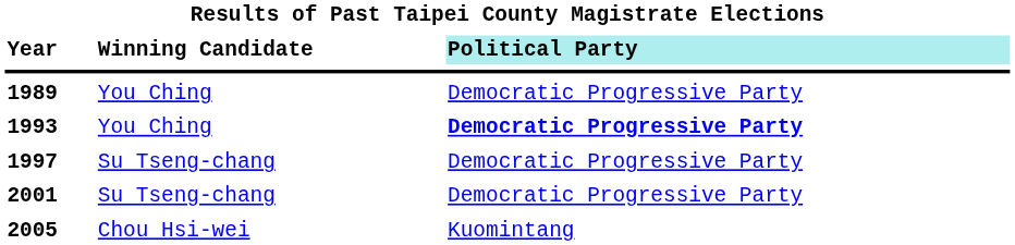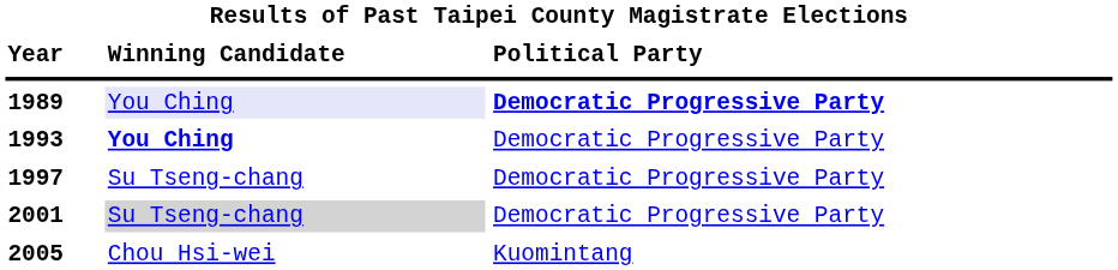Year | column 3: paleturquoise background -> no background
1989 | column 2: no background -> lavender background
1989 | column 3: normal -> bold
1993 | column 2: normal -> bold
1993 | column 3: bold -> normal
2001 | column 2: no background -> lightgrey background
